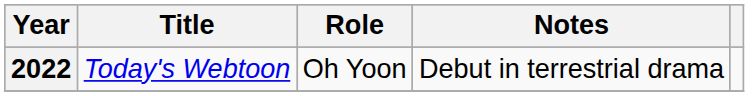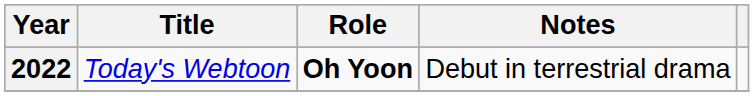2022 | Role: normal -> bold
